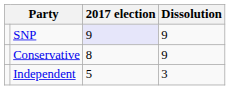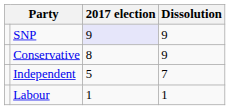Independent | Dissolution: 3 -> 7
+ row: Labour | 1 | 1
